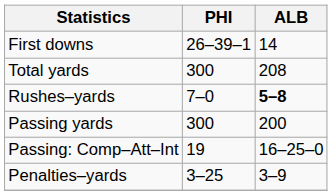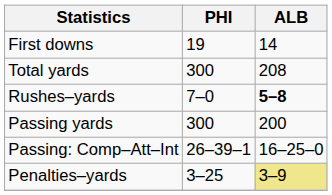First downs | PHI: 26–39–1 -> 19
Passing: Comp–Att–Int | PHI: 19 -> 26–39–1
Penalties–yards | ALB: no background -> khaki background
